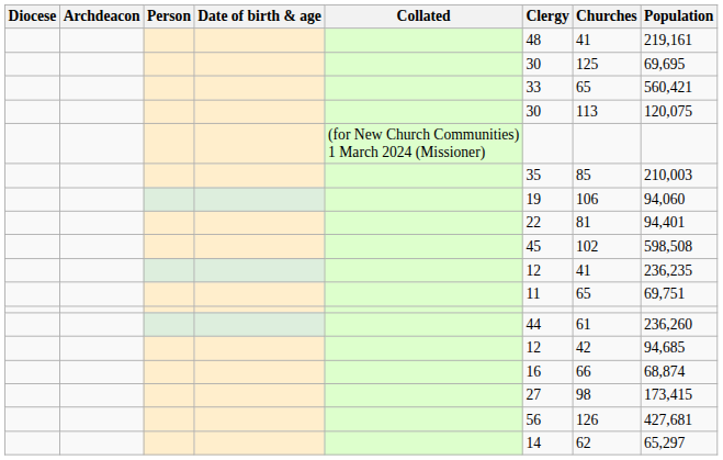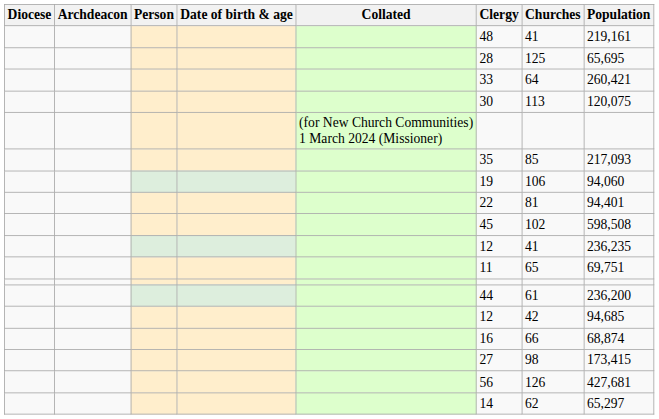row 3 | Clergy: 30 -> 28
row 3 | Population: 69,695 -> 65,695
row 4 | Churches: 65 -> 64
row 4 | Population: 560,421 -> 260,421
row 7 | Population: 210,003 -> 217,093
row 14 | Population: 236,260 -> 236,200
